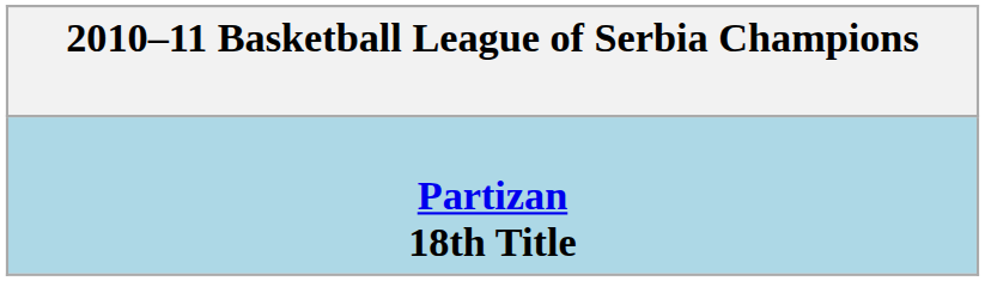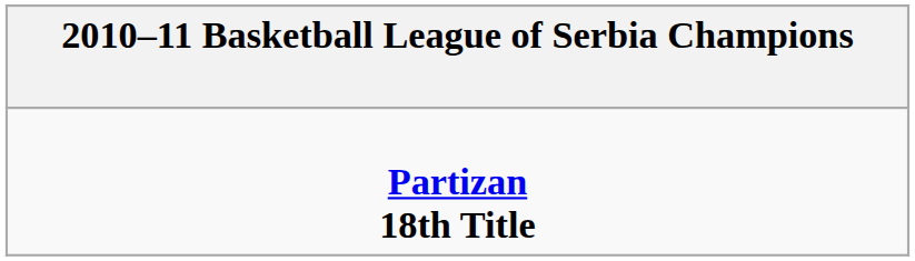row 2 | column 1: lightblue background -> no background
